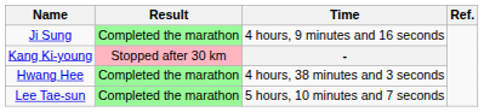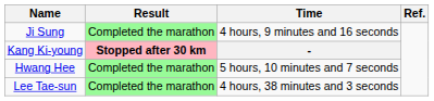Kang Ki-young | Result: normal -> bold
Hwang Hee | Time: 4 hours, 38 minutes and 3 seconds -> 5 hours, 10 minutes and 7 seconds
Lee Tae-sun | Time: 5 hours, 10 minutes and 7 seconds -> 4 hours, 38 minutes and 3 seconds
